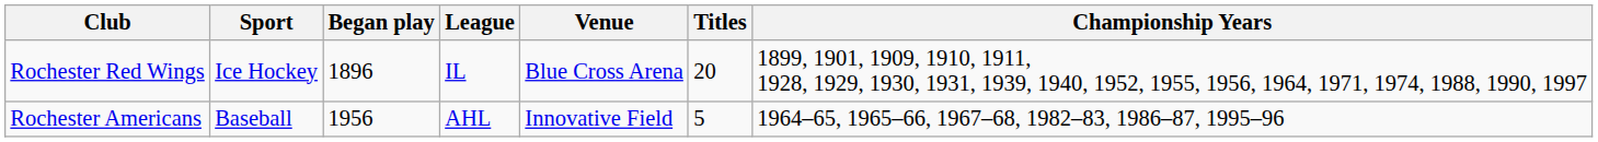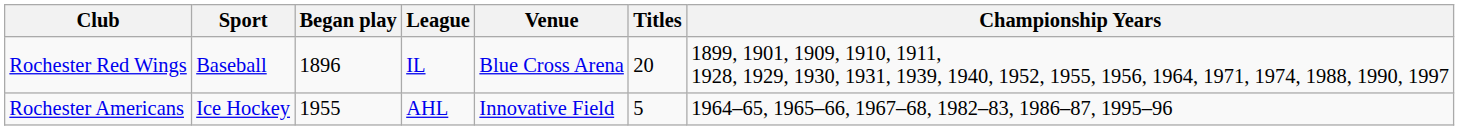Rochester Red Wings | Sport: Ice Hockey -> Baseball
Rochester Americans | Sport: Baseball -> Ice Hockey
Rochester Americans | Began play: 1956 -> 1955
